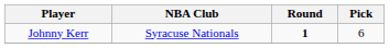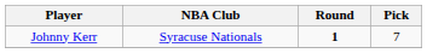Johnny Kerr | Pick: 6 -> 7
